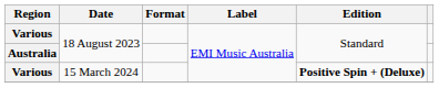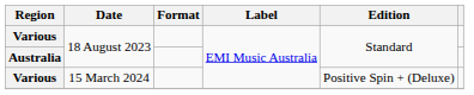Various / 15 March 2024 | Edition: bold -> normal
